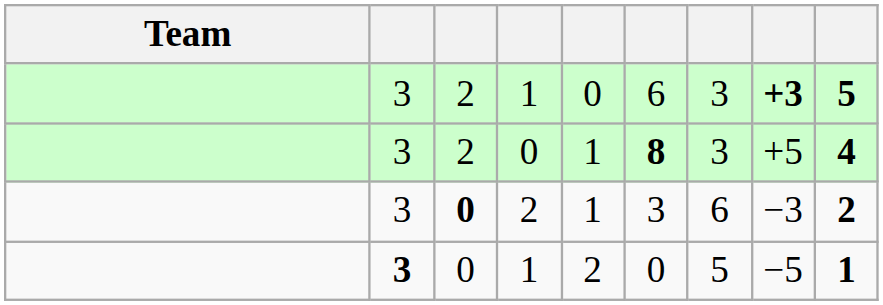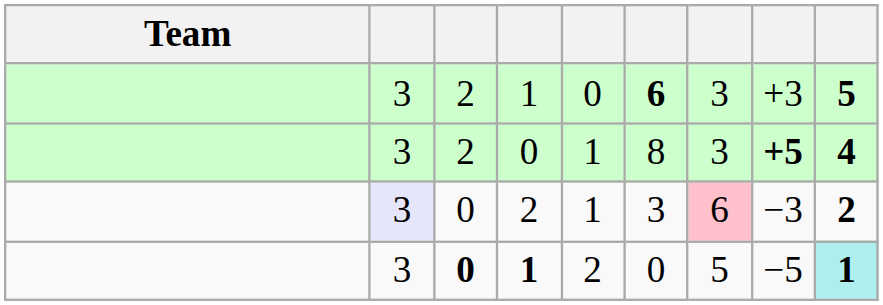row 2 | column 6: normal -> bold
row 2 | column 8: bold -> normal
row 3 | column 6: bold -> normal
row 3 | column 8: normal -> bold
row 4 | column 2: no background -> lavender background
row 4 | column 3: bold -> normal
row 4 | column 7: no background -> pink background
row 5 | column 2: bold -> normal
row 5 | column 3: normal -> bold
row 5 | column 4: normal -> bold
row 5 | column 9: no background -> paleturquoise background
